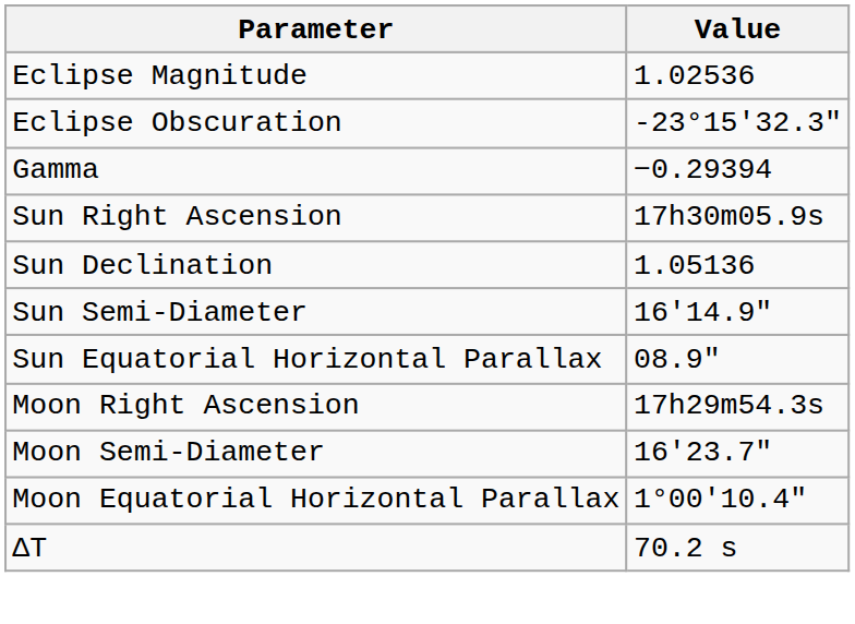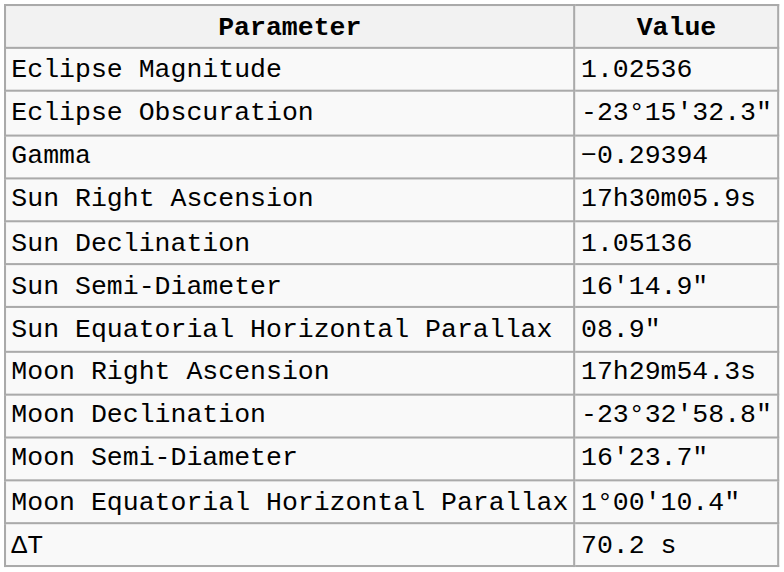+ row: Moon Declination | -23°32'58.8"
